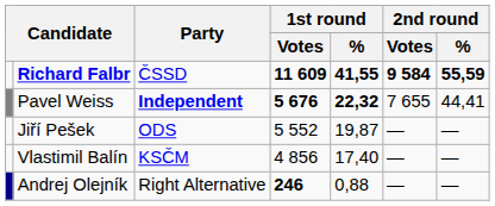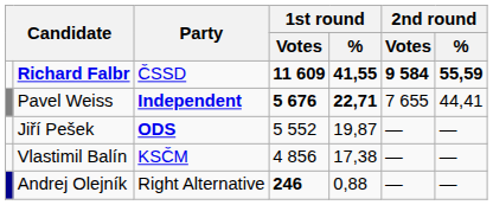Pavel Weiss | 1st round / %: 22,32 -> 22,71
Jiří Pešek | Party: normal -> bold
Vlastimil Balín | 1st round / %: 17,40 -> 17,38
